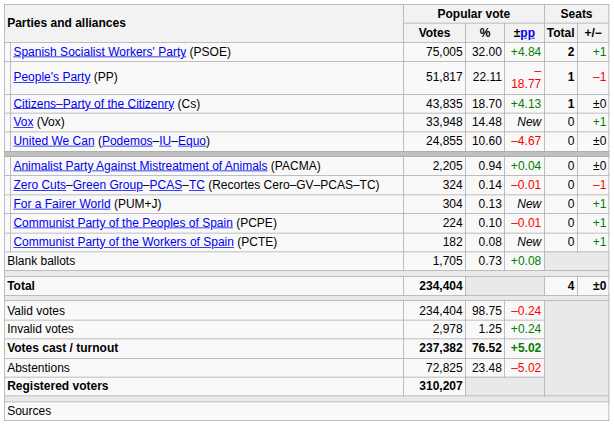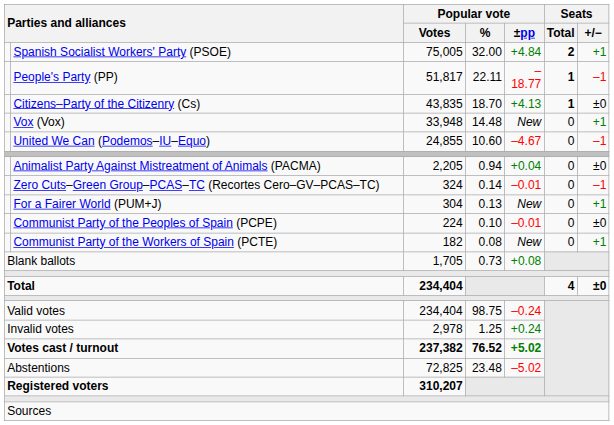United We Can (Podemos–IU–Equo) | Seats / +/−: ±0 -> –1
Communist Party of the Peoples of Spain (PCPE) | Seats / +/−: +1 -> ±0
